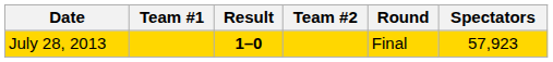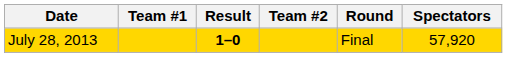July 28, 2013 | Spectators: 57,923 -> 57,920
